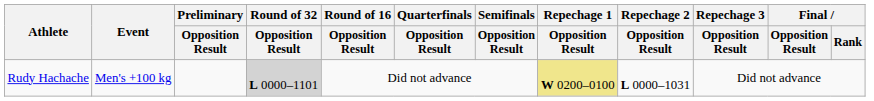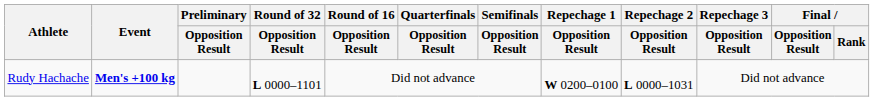Rudy Hachache | Event: normal -> bold
Rudy Hachache | Round of 32 / Opposition Result: lightgrey background -> no background
Rudy Hachache | Repechage 1 / Opposition Result: khaki background -> no background
